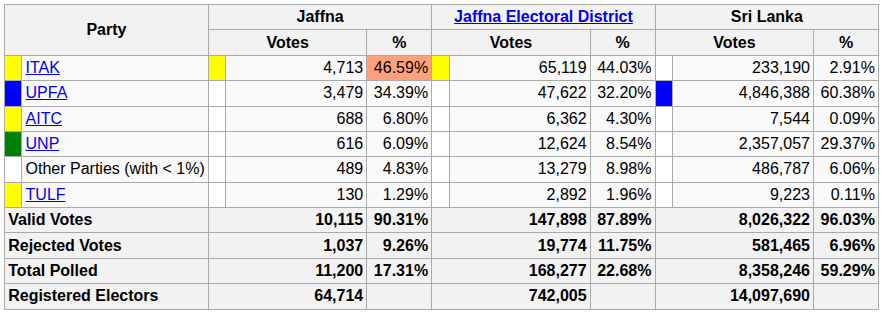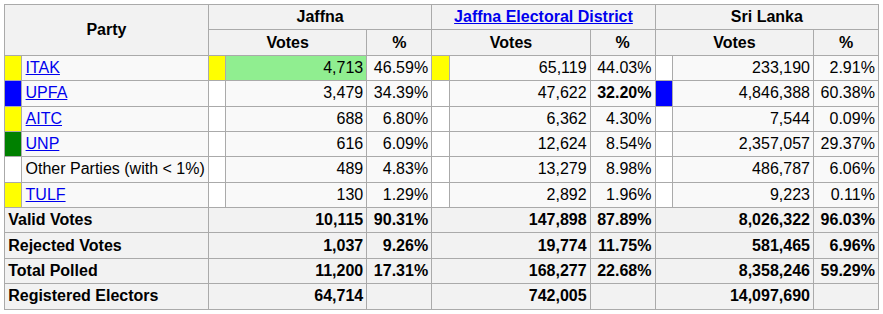ITAK | column 4: no background -> lightgreen background
ITAK | Jaffna / %: lightsalmon background -> no background
UPFA | Jaffna Electoral District / %: normal -> bold
